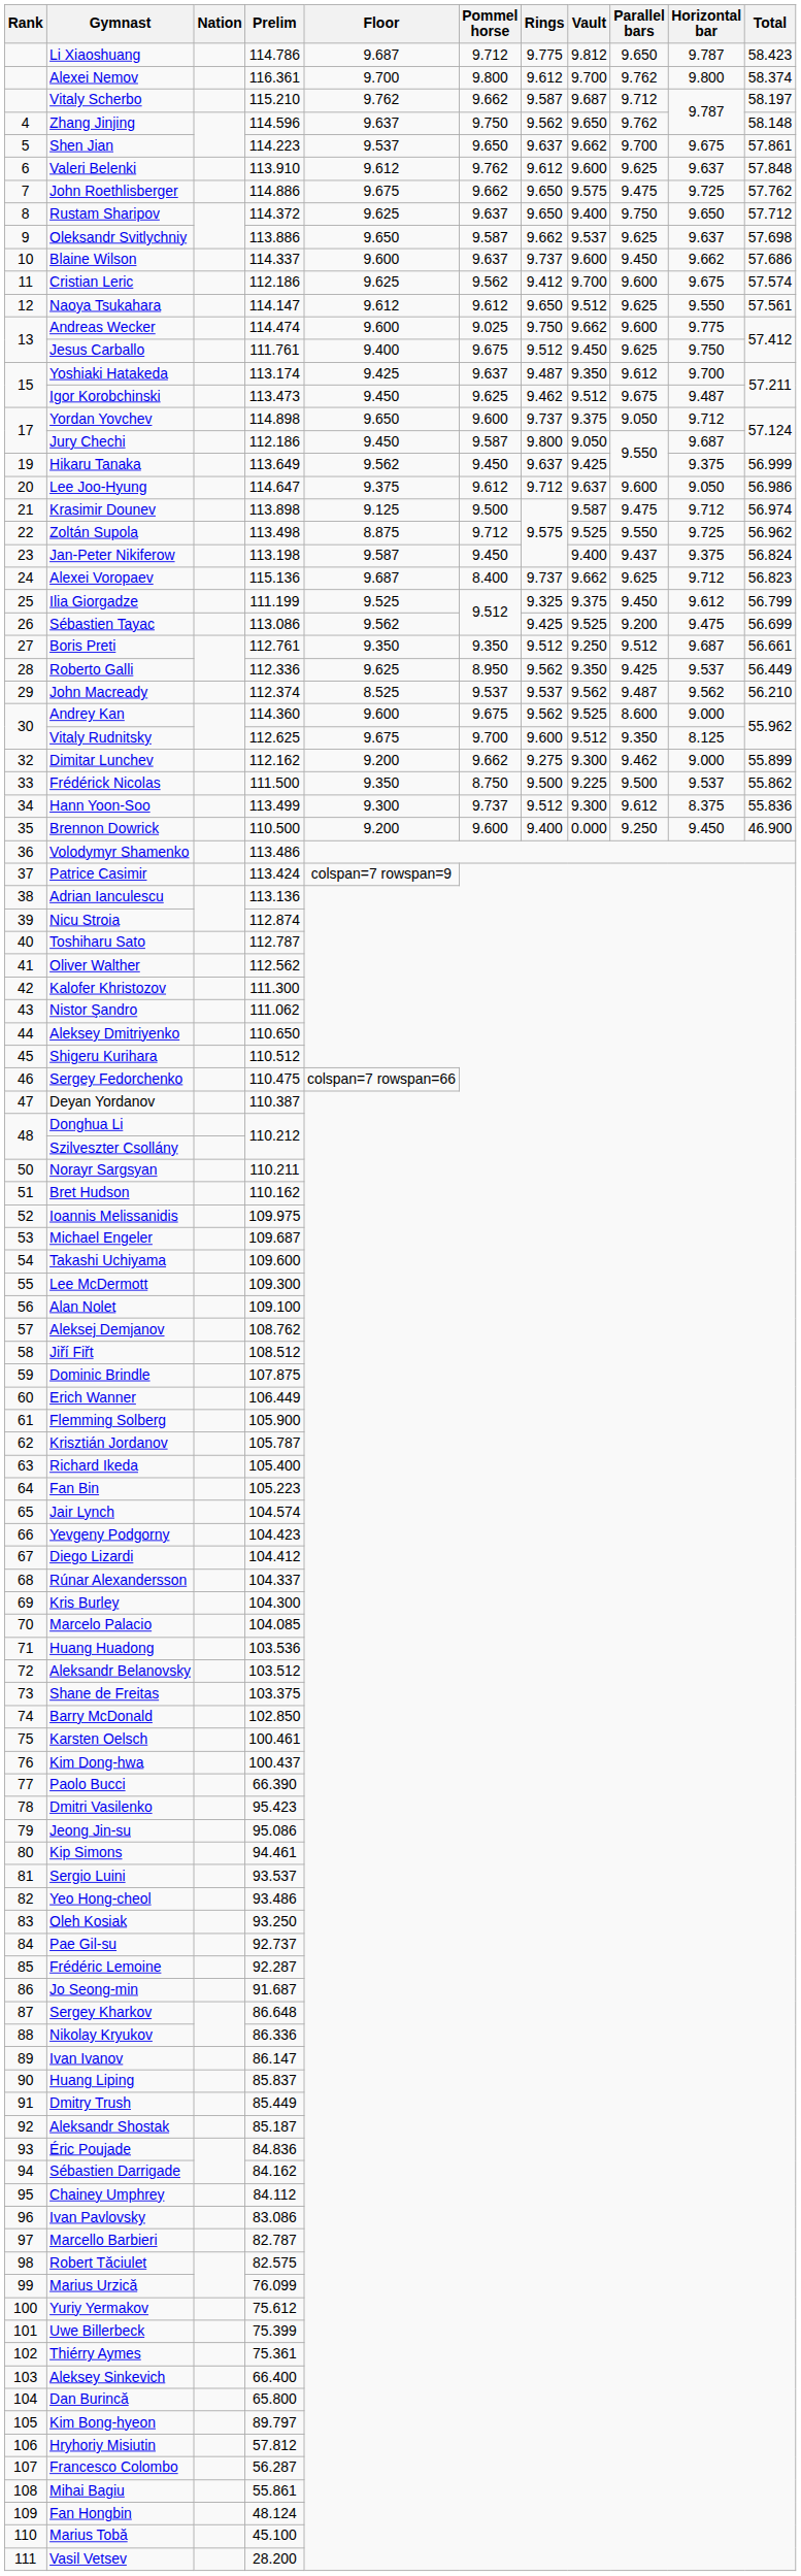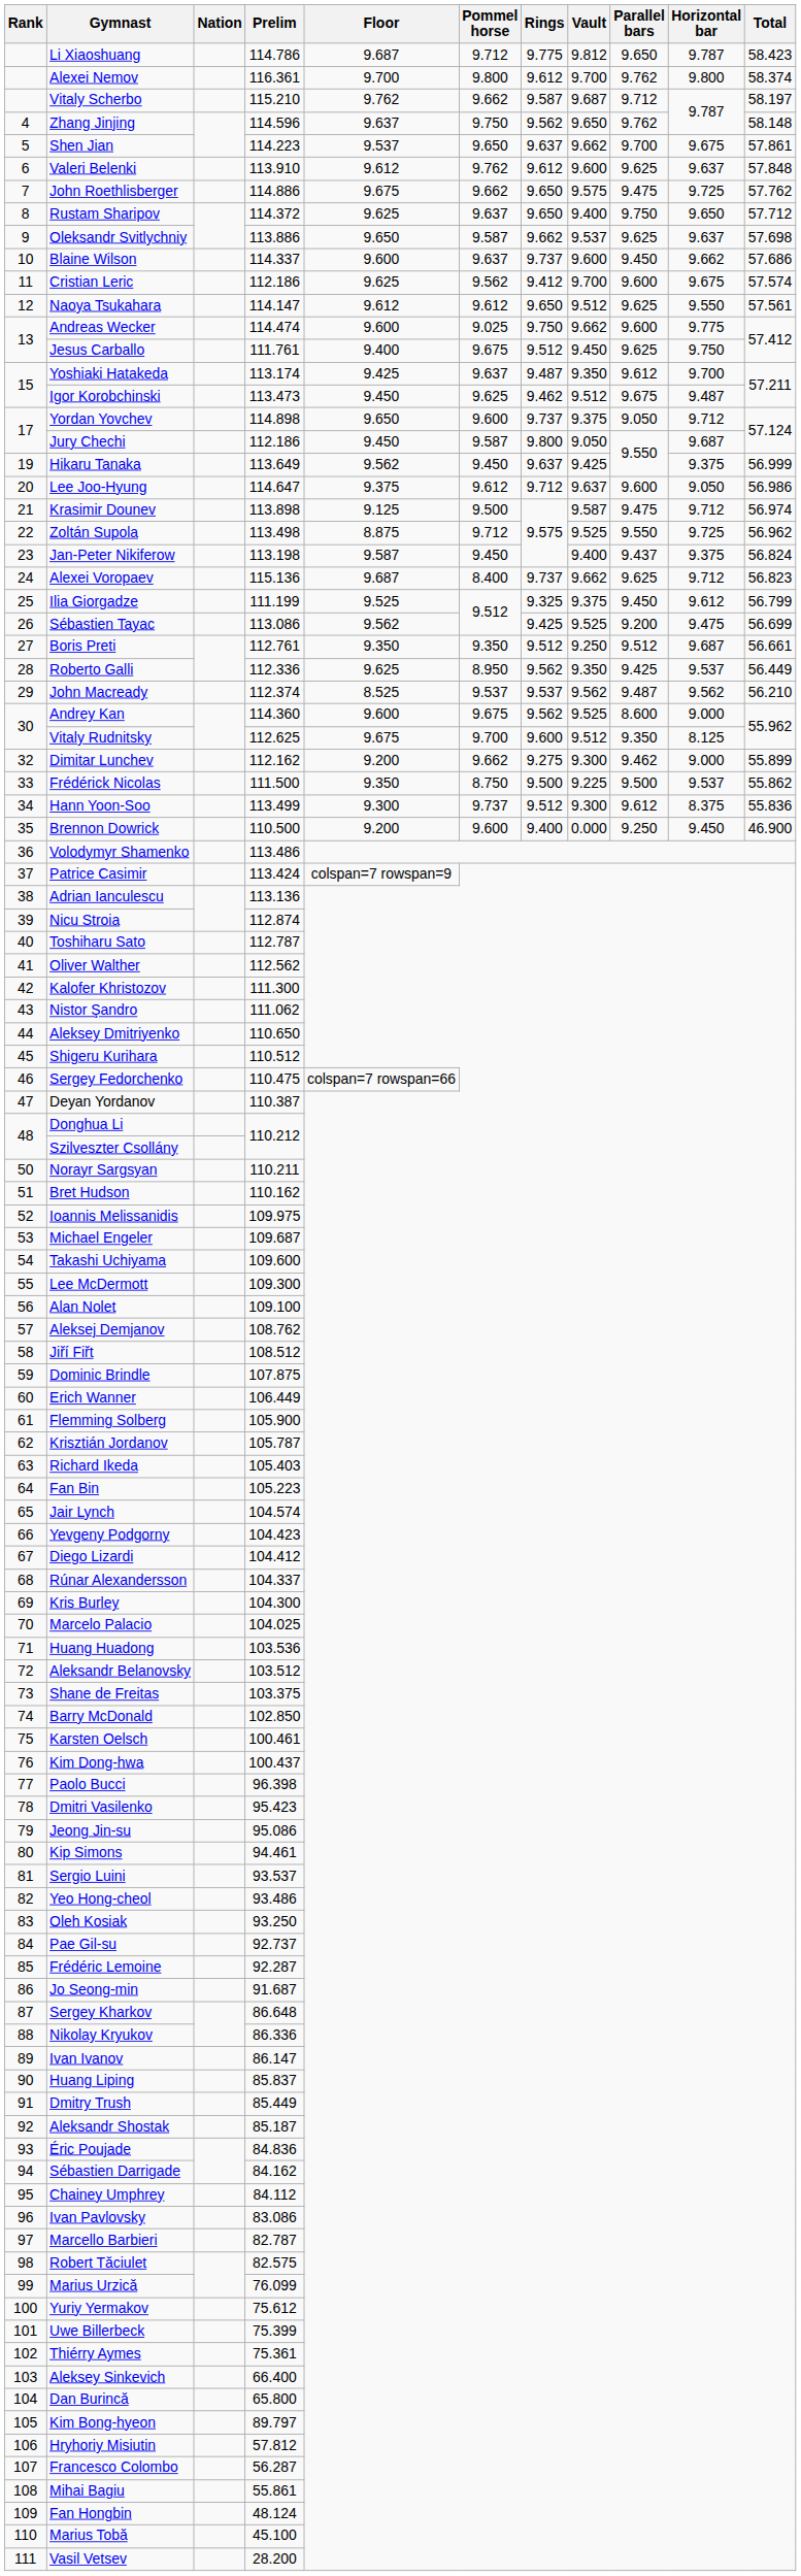Richard Ikeda | Prelim: 105.400 -> 105.403
Marcelo Palacio | Prelim: 104.085 -> 104.025
Paolo Bucci | Prelim: 66.390 -> 96.398
